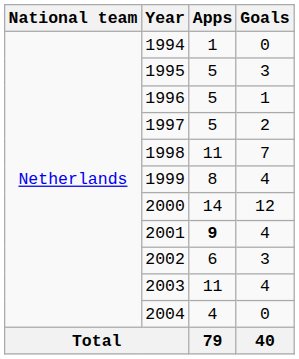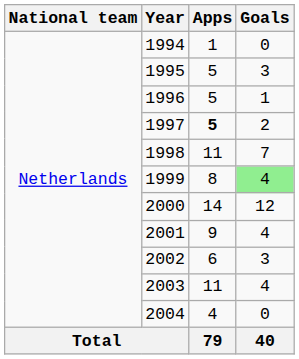1997 | Apps: normal -> bold
1999 | Goals: no background -> lightgreen background
2001 | Apps: bold -> normal
